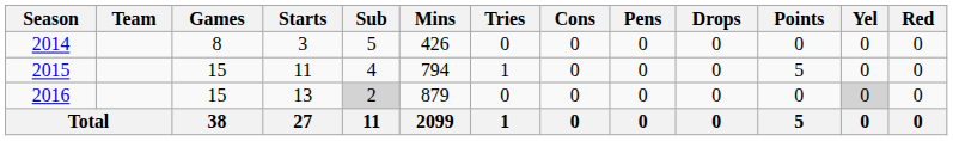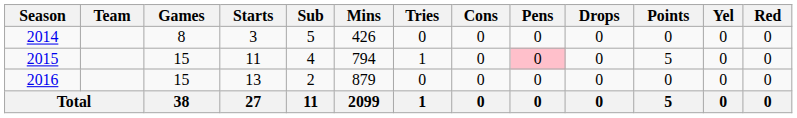2015 | Pens: no background -> pink background
2016 | Sub: lightgrey background -> no background
2016 | Yel: lightgrey background -> no background
